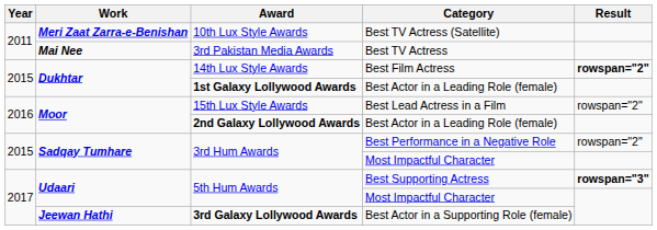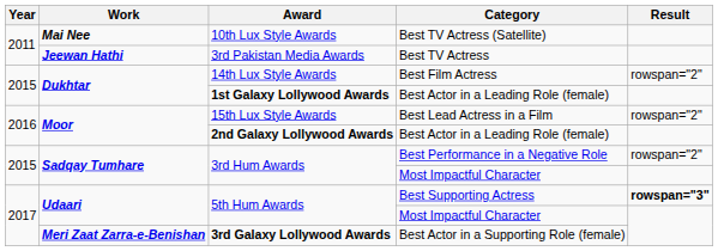10th Lux Style Awards | Work: Meri Zaat Zarra-e-Benishan -> Mai Nee
3rd Pakistan Media Awards | Work: Mai Nee -> Jeewan Hathi
14th Lux Style Awards | Result: bold -> normal
3rd Galaxy Lollywood Awards | Work: Jeewan Hathi -> Meri Zaat Zarra-e-Benishan
